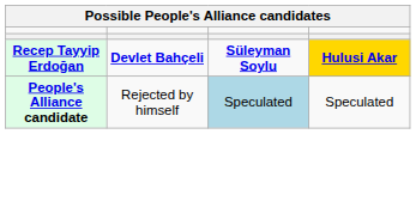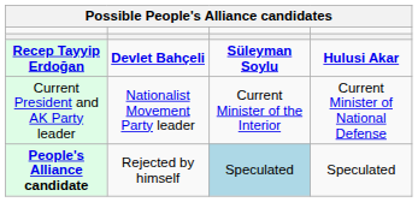Recep Tayyip Erdoğan | column 4: gold background -> no background
+ row: Current President and AK Party leader | Nationalist Movement Party leader | Current Minister of the Interior | Current Minister of National Defense
